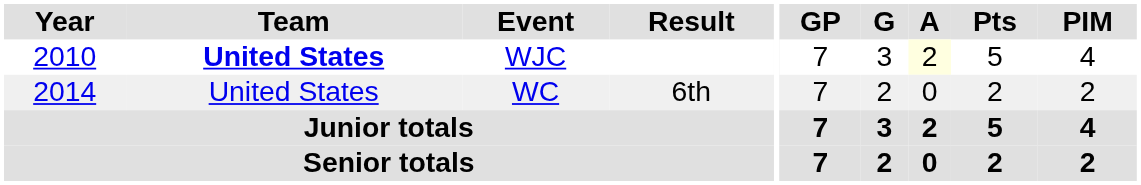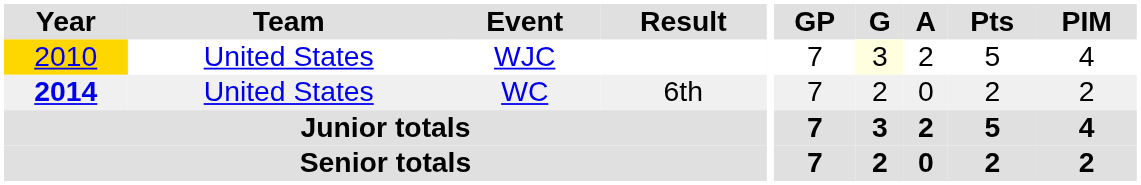WJC | Year: no background -> gold background
WJC | Team: bold -> normal
WJC | G: no background -> lightyellow background
WJC | A: lightyellow background -> no background
WC | Year: normal -> bold
